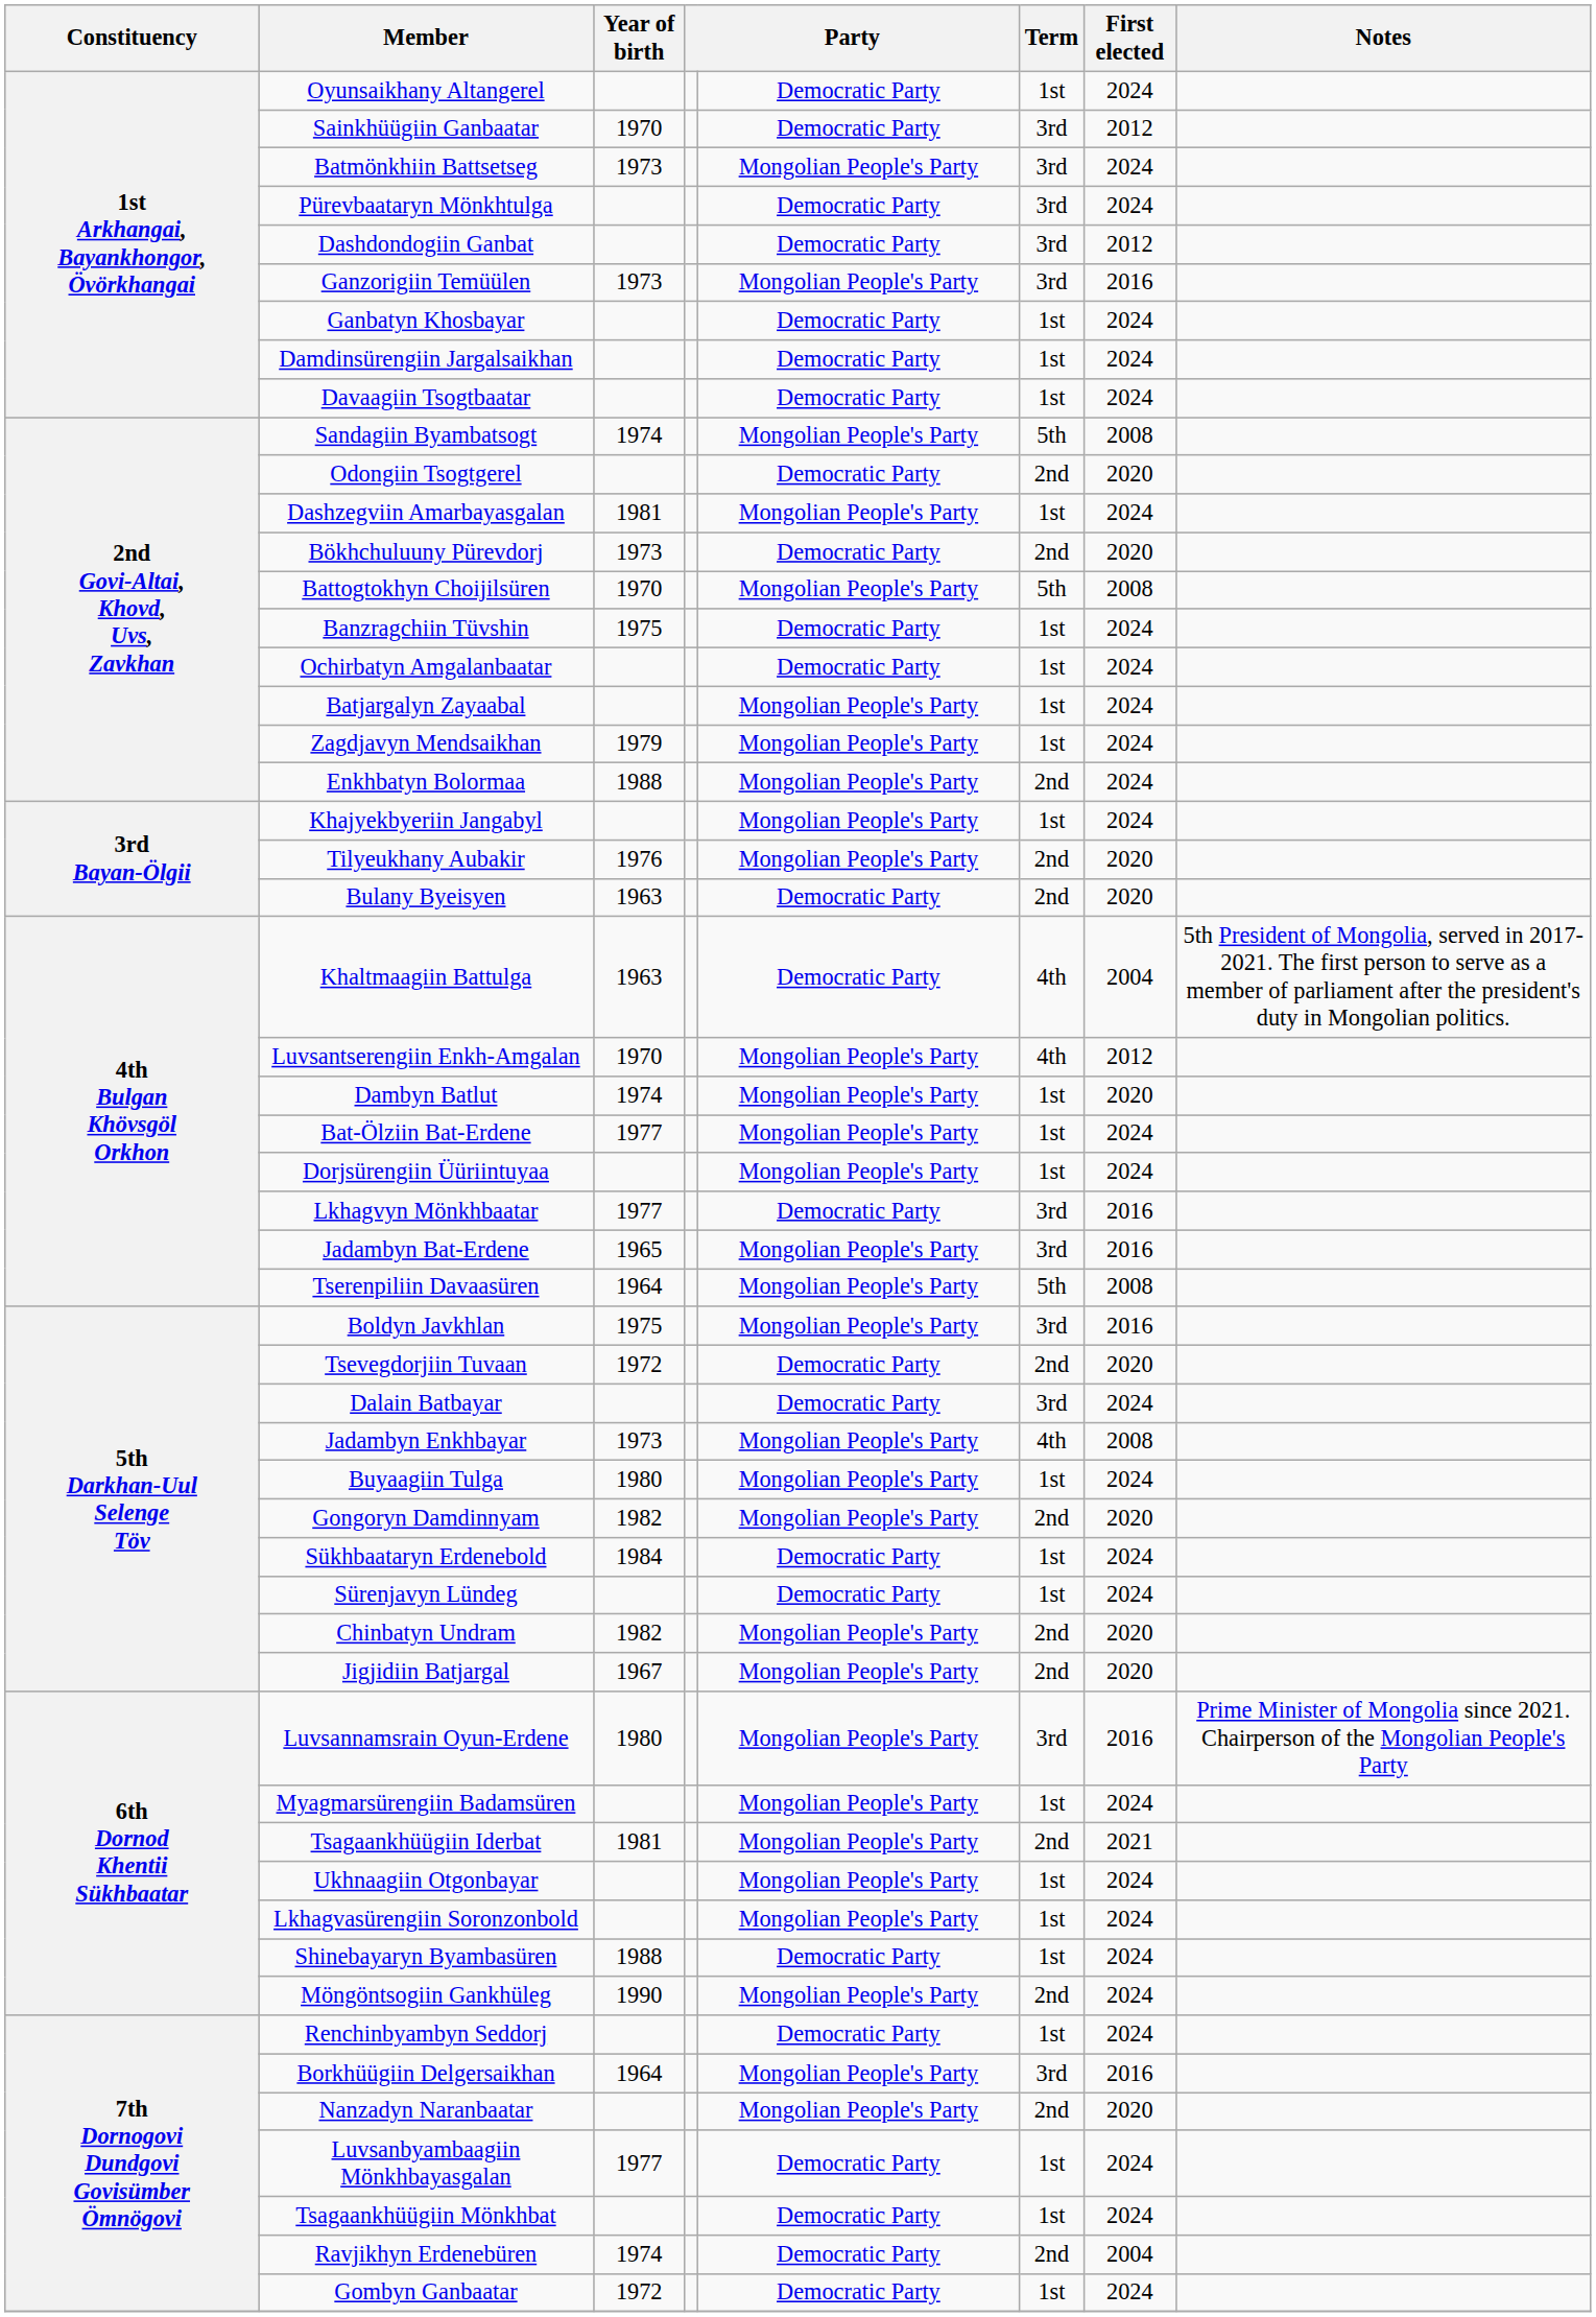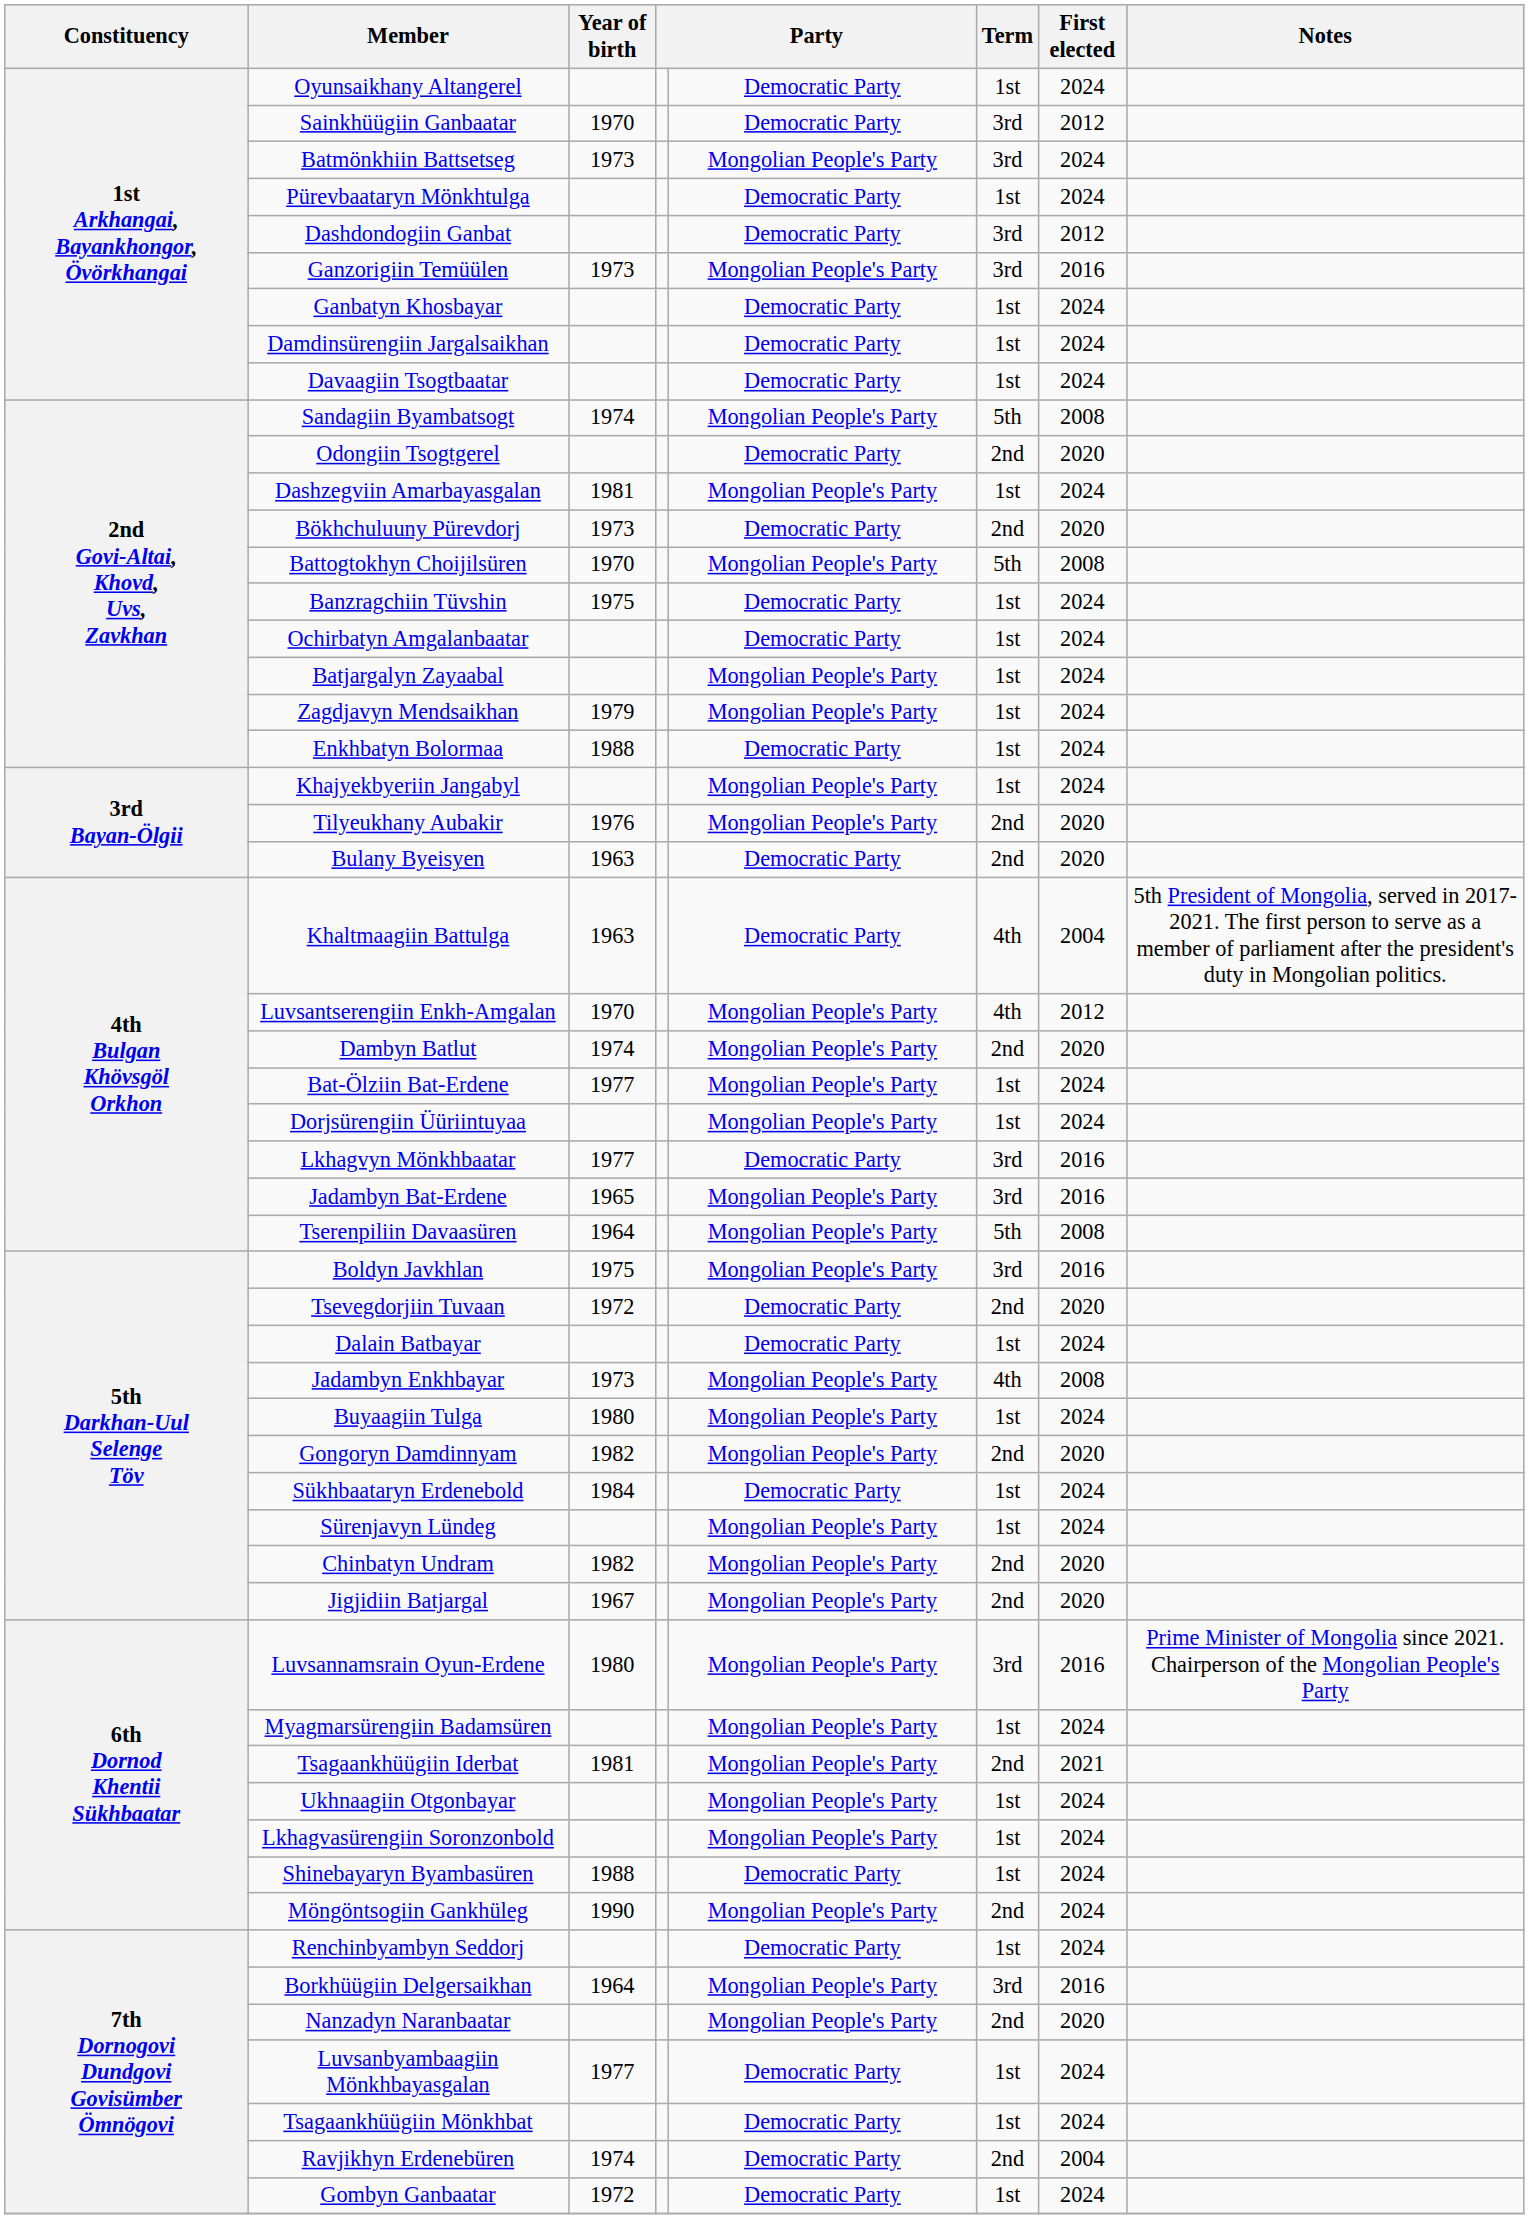Pürevbaataryn Mönkhtulga | Term: 3rd -> 1st
Enkhbatyn Bolormaa | column 5: Mongolian People's Party -> Democratic Party
Enkhbatyn Bolormaa | Term: 2nd -> 1st
Dambyn Batlut | Term: 1st -> 2nd
Dalain Batbayar | Term: 3rd -> 1st
Sürenjavyn Lündeg | column 5: Democratic Party -> Mongolian People's Party
